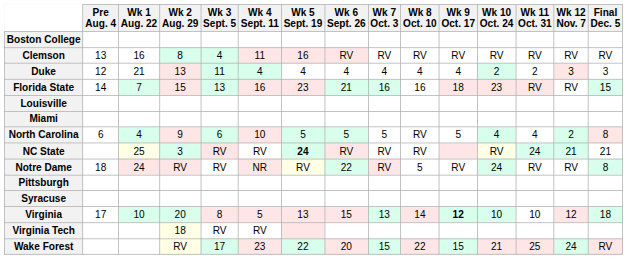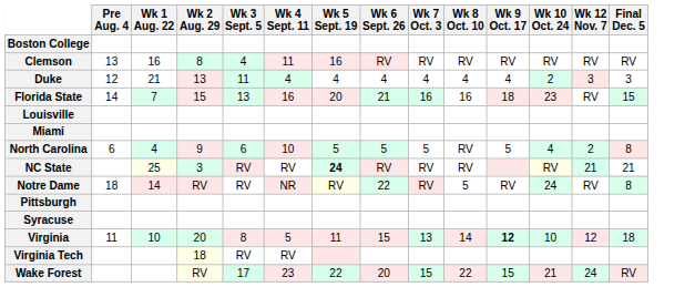- column: Wk 11 Oct. 31 | RV | 2 | RV | 4 | 24 | RV | 10 | 25
Florida State | Wk 5 Sept. 19: 23 -> 20
Notre Dame | Wk 1 Aug. 22: 24 -> 14
Virginia | Pre Aug. 4: 17 -> 11
Virginia | Wk 5 Sept. 19: 13 -> 11
